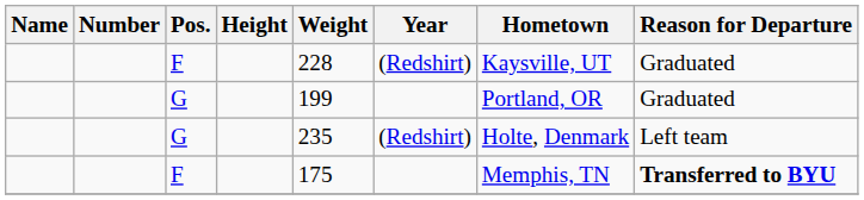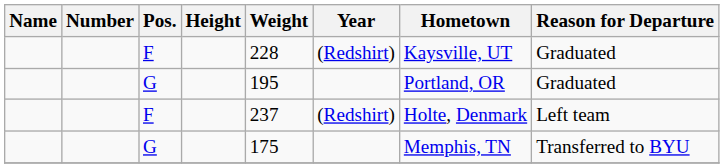row 3 | Weight: 199 -> 195
row 4 | Pos.: G -> F
row 4 | Weight: 235 -> 237
row 5 | Pos.: F -> G
row 5 | Reason for Departure: bold -> normal
